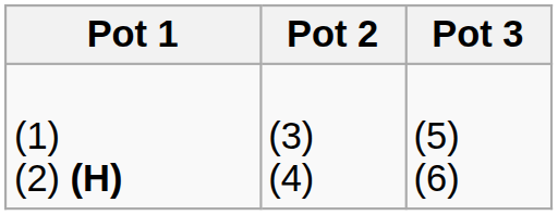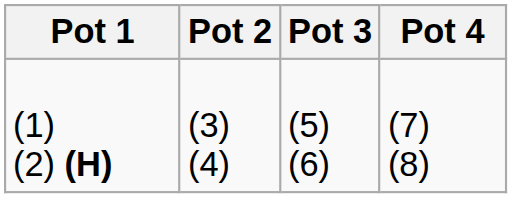+ column: Pot 4 | (7) (8)
